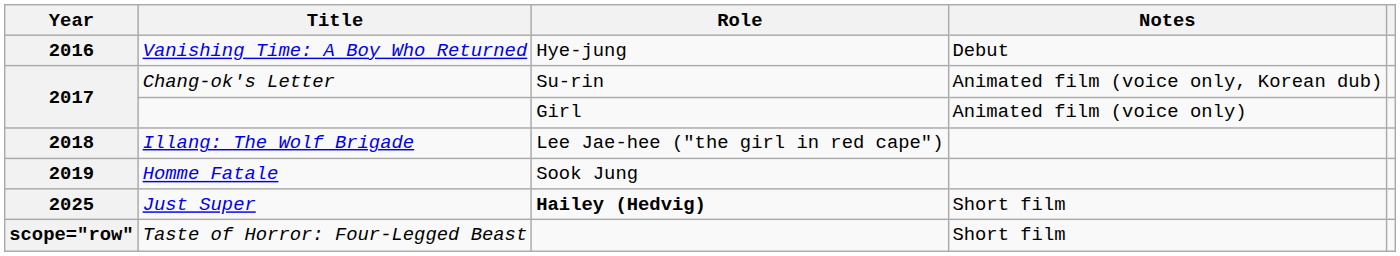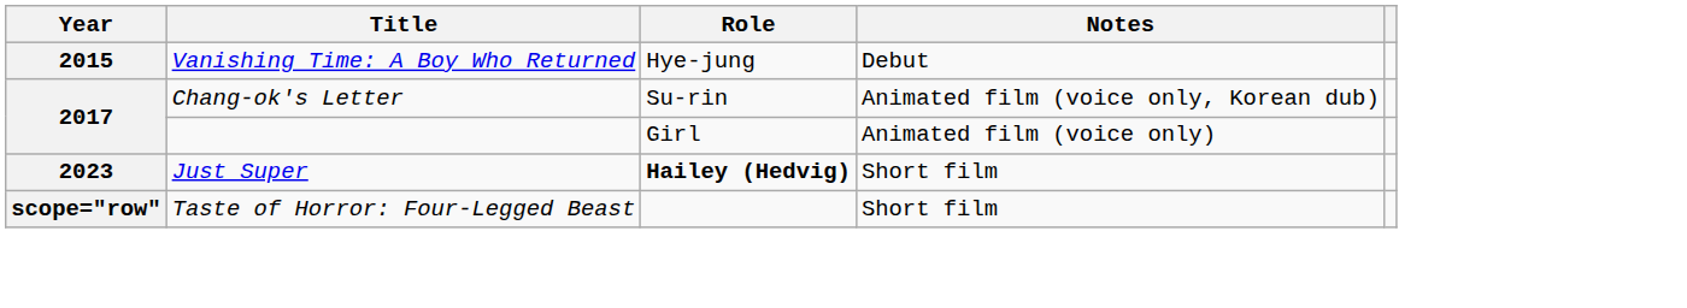Vanishing Time: A Boy Who Returned | Year: 2016 -> 2015
- row: 2018 | Illang: The Wolf Brigade | Lee Jae-hee ("the girl in red cape")
- row: 2019 | Homme Fatale | Sook Jung
Just Super | Year: 2025 -> 2023
